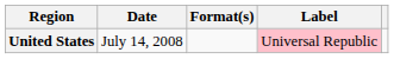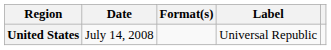United States | Label: pink background -> no background
